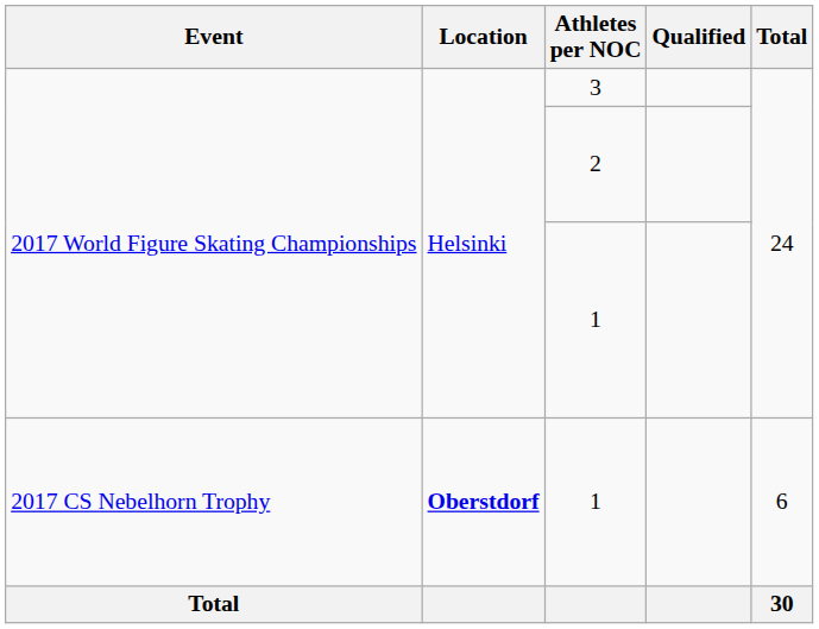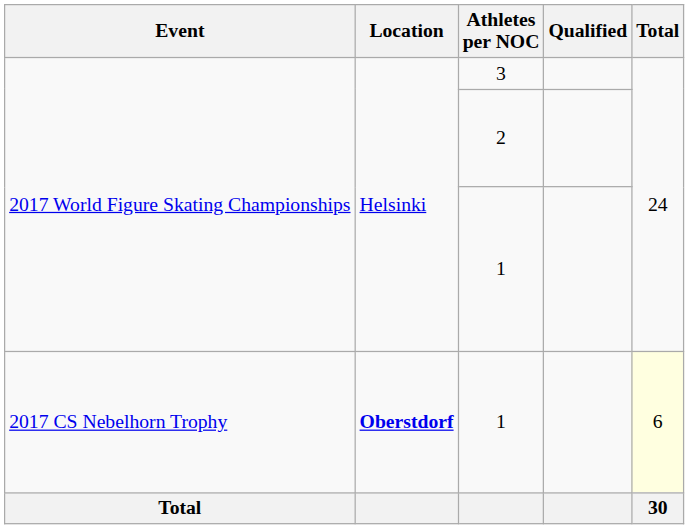2017 CS Nebelhorn Trophy / 1 | Total: no background -> lightyellow background
